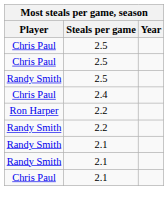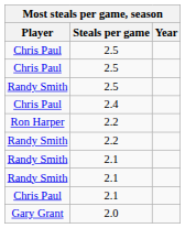+ row: Gary Grant | 2.0
